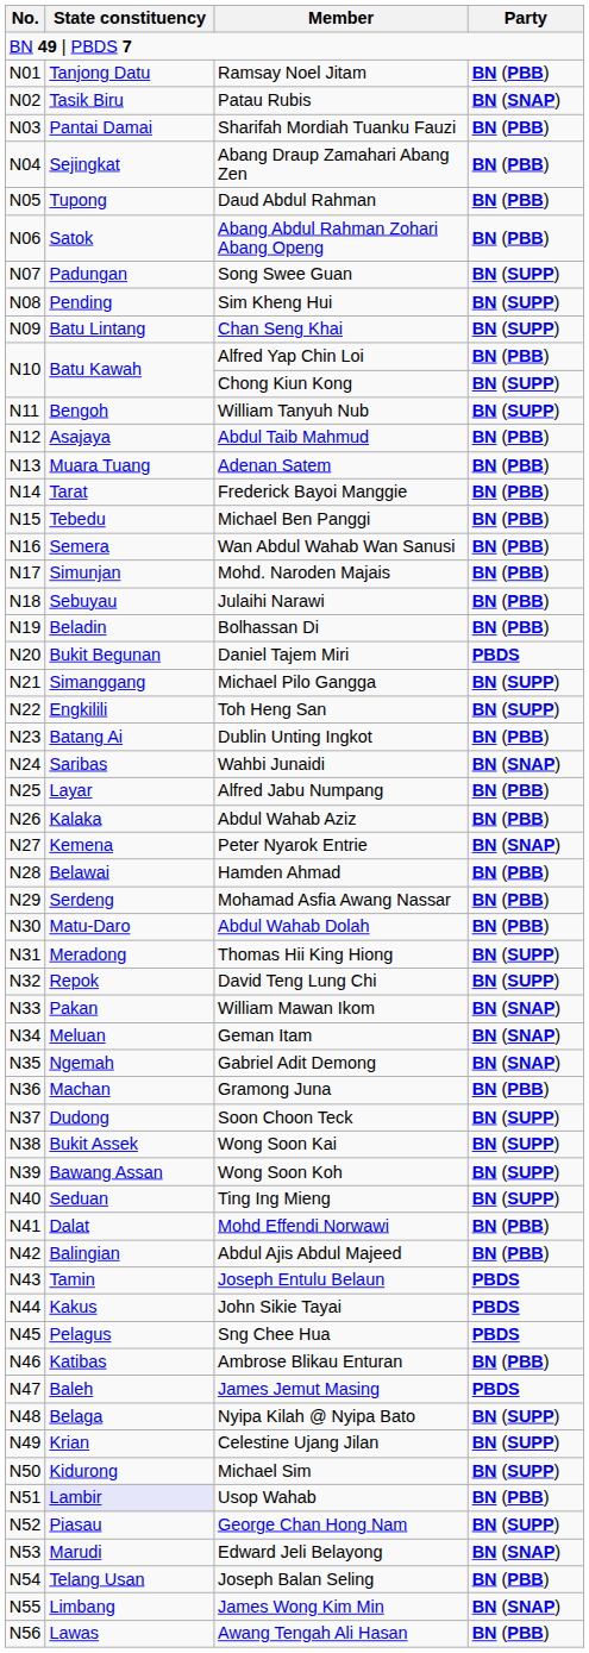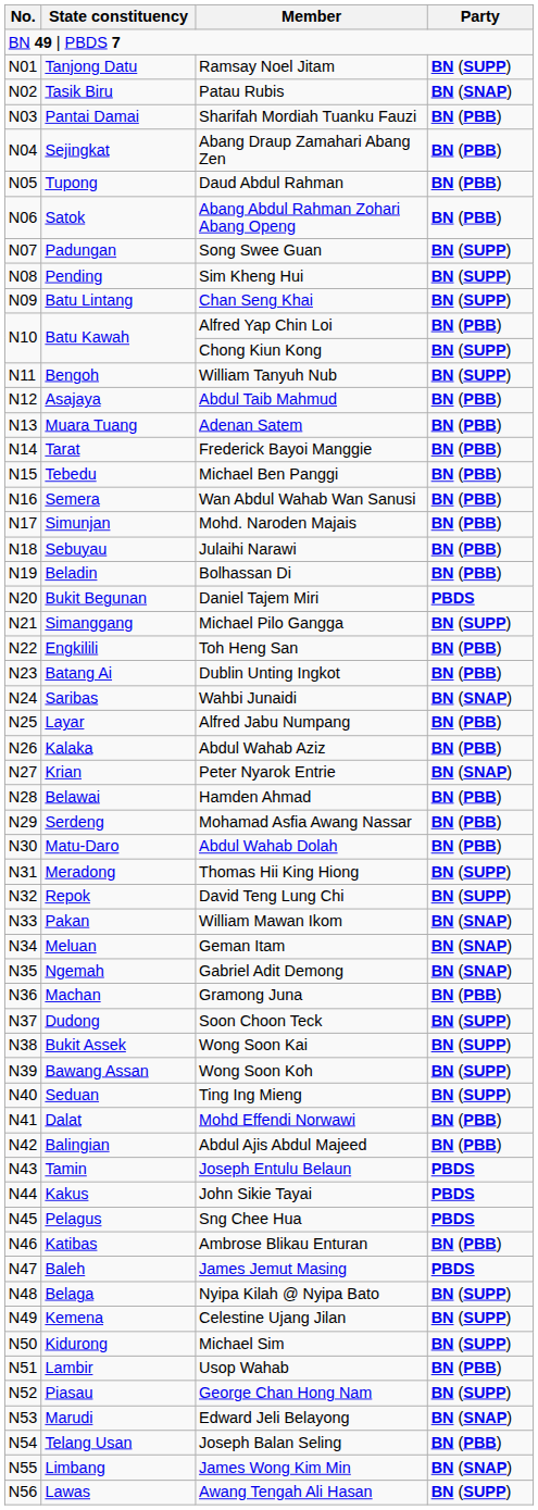Ramsay Noel Jitam | Party: BN (PBB) -> BN (SUPP)
Toh Heng San | Party: BN (SUPP) -> BN (PBB)
Peter Nyarok Entrie | State constituency: Kemena -> Krian
Celestine Ujang Jilan | State constituency: Krian -> Kemena
Usop Wahab | State constituency: lavender background -> no background
Awang Tengah Ali Hasan | Party: BN (PBB) -> BN (SUPP)
